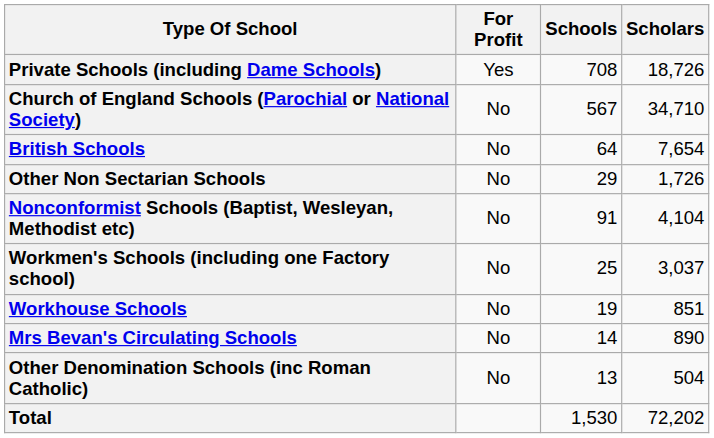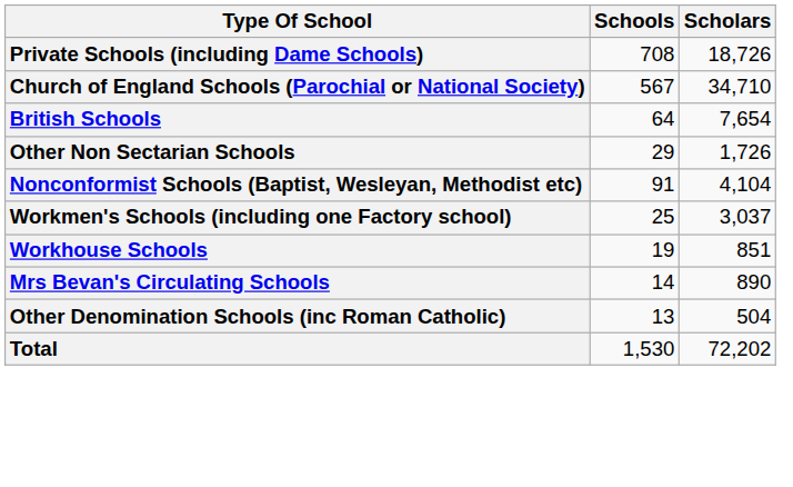- column: For Profit | Yes | No | No | No | No | No | No | No | No
